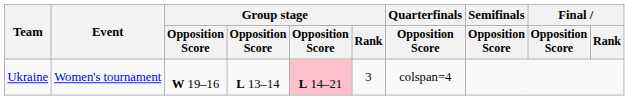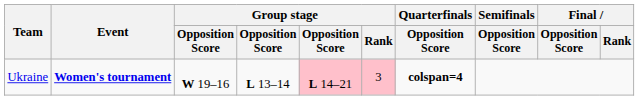Ukraine | Event: normal -> bold
Ukraine | Group stage / Rank: no background -> pink background
Ukraine | Quarterfinals / Opposition Score: normal -> bold
